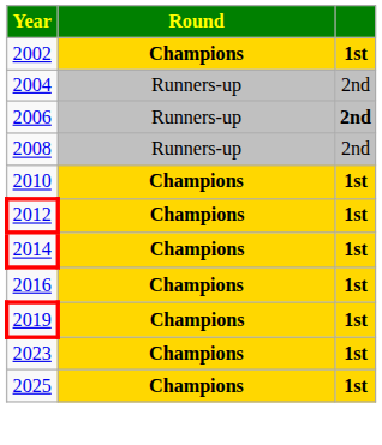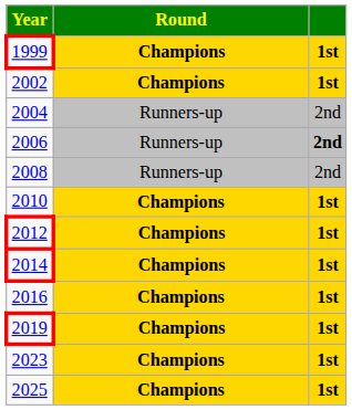+ row: 1999 | Champions | 1st
